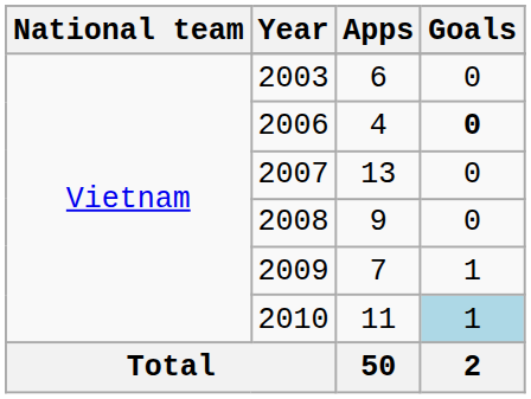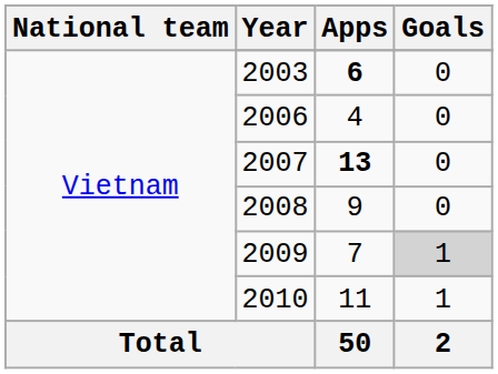2003 | Apps: normal -> bold
2006 | Goals: bold -> normal
2007 | Apps: normal -> bold
2009 | Goals: no background -> lightgrey background
2010 | Goals: lightblue background -> no background
